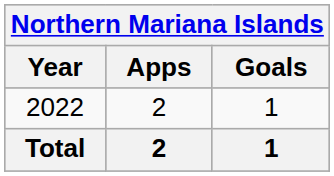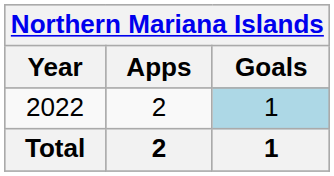2022 | Goals: no background -> lightblue background
